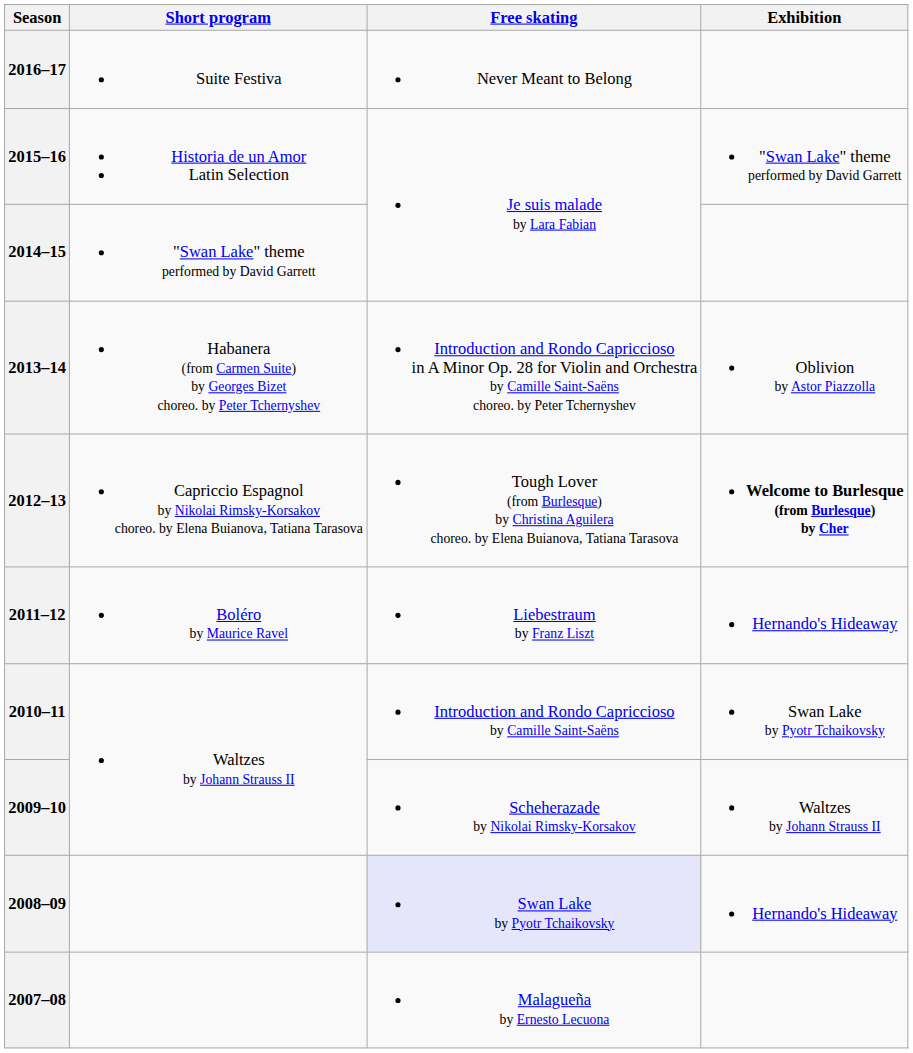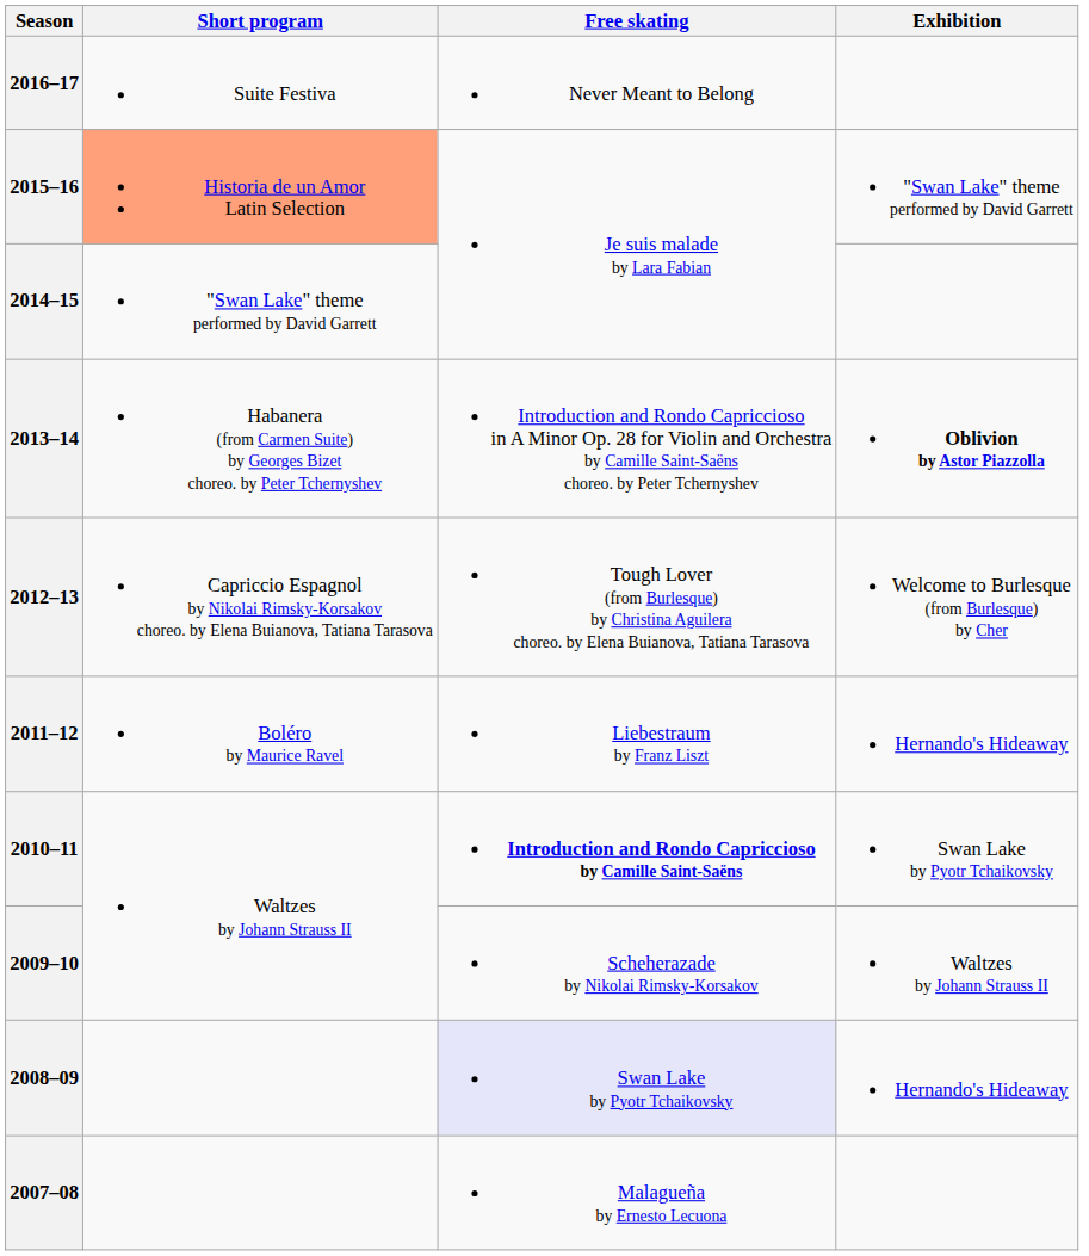2015–16 | Short program: no background -> lightsalmon background
2013–14 | Exhibition: normal -> bold
2012–13 | Exhibition: bold -> normal
2010–11 | Free skating: normal -> bold
